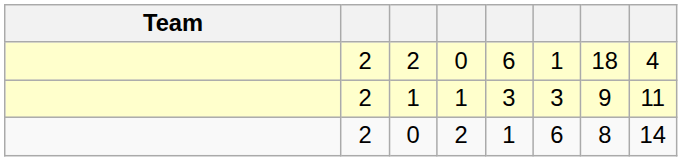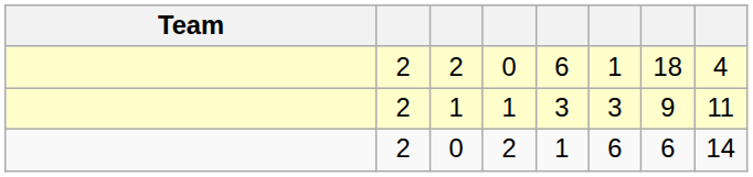row 4 | column 7: 8 -> 6
